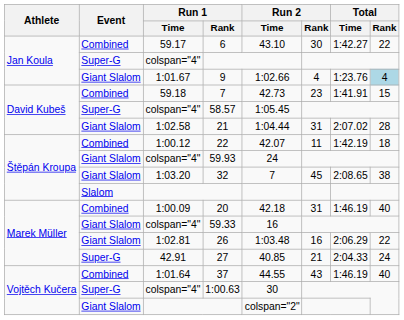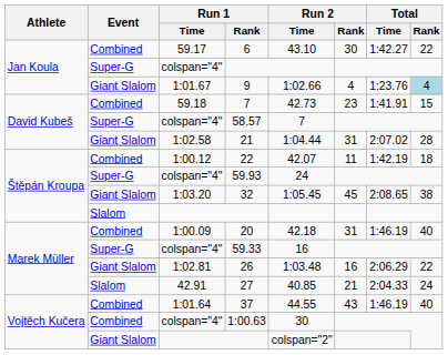58.57 | Run 2 / Time: 1:05.45 -> 7
59.93 | Event: Giant Slalom -> Super-G
32 | Run 2 / Time: 7 -> 1:05.45
59.33 | Event: Giant Slalom -> Super-G
27 | Event: Super-G -> Slalom
1:00.63 | Event: Super-G -> Combined
